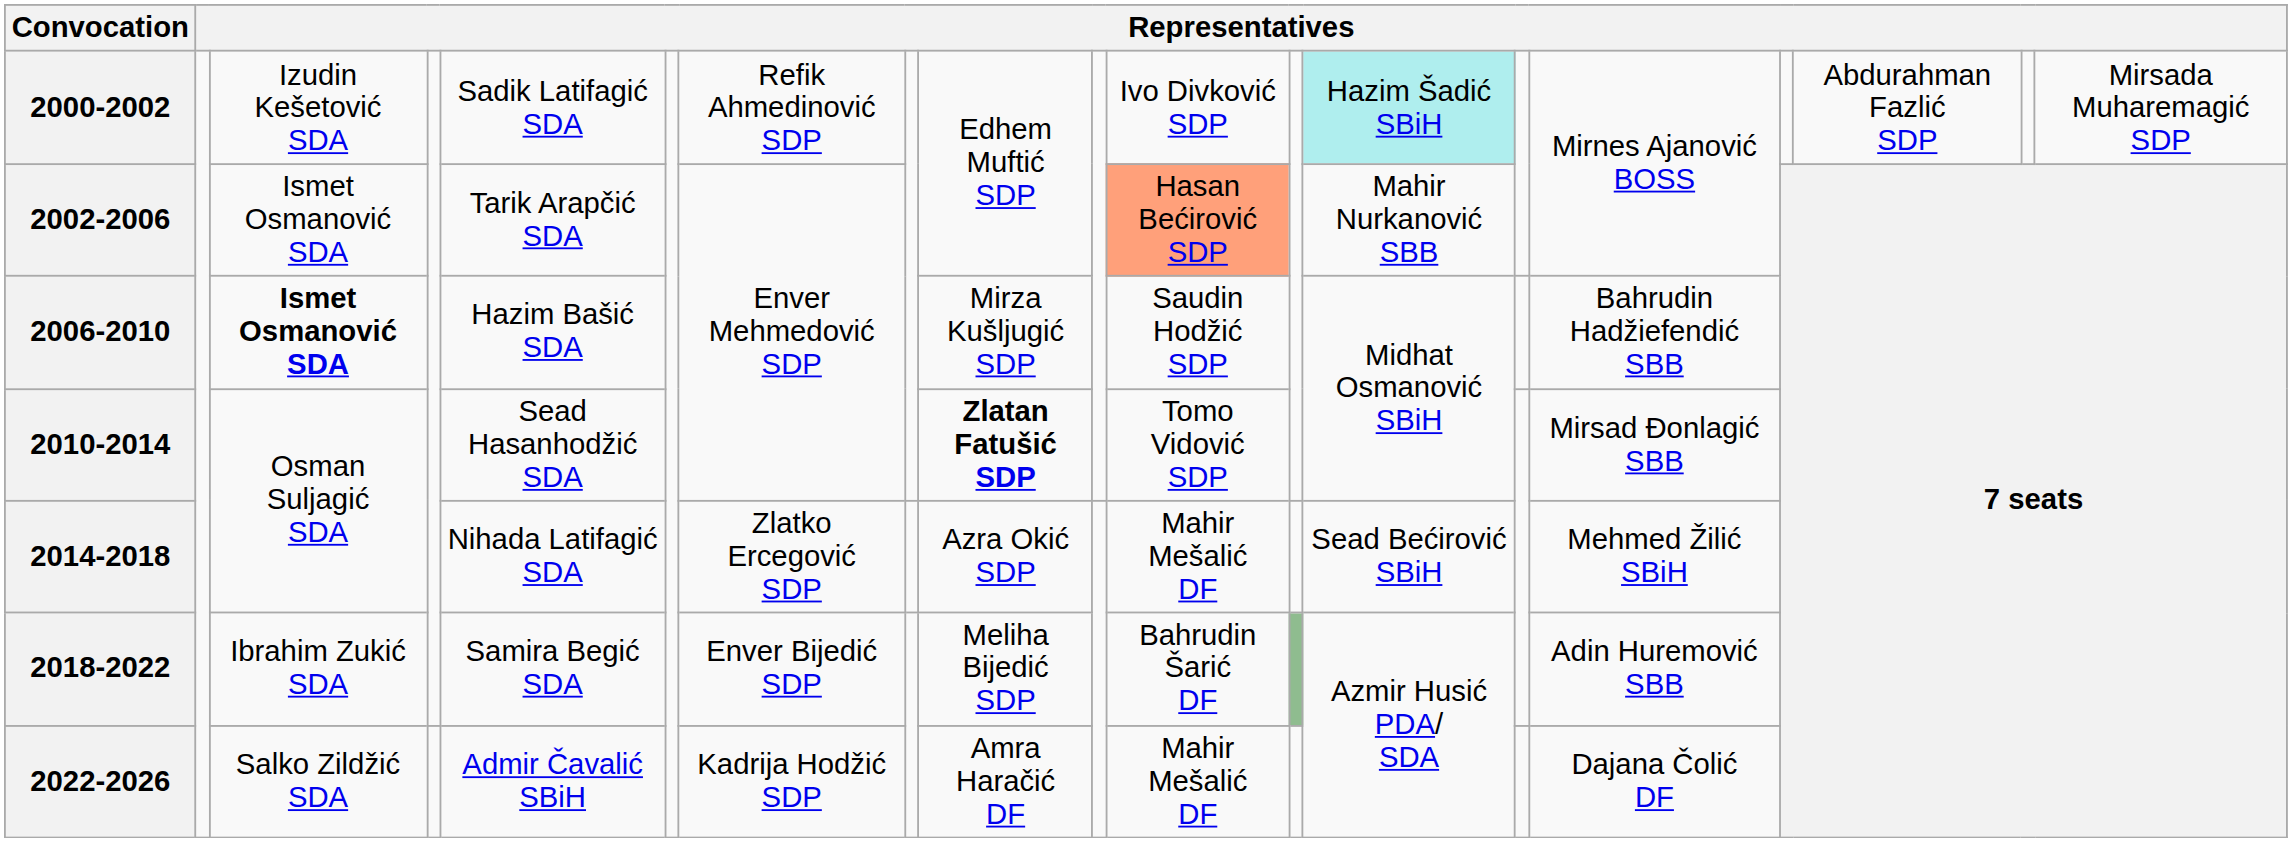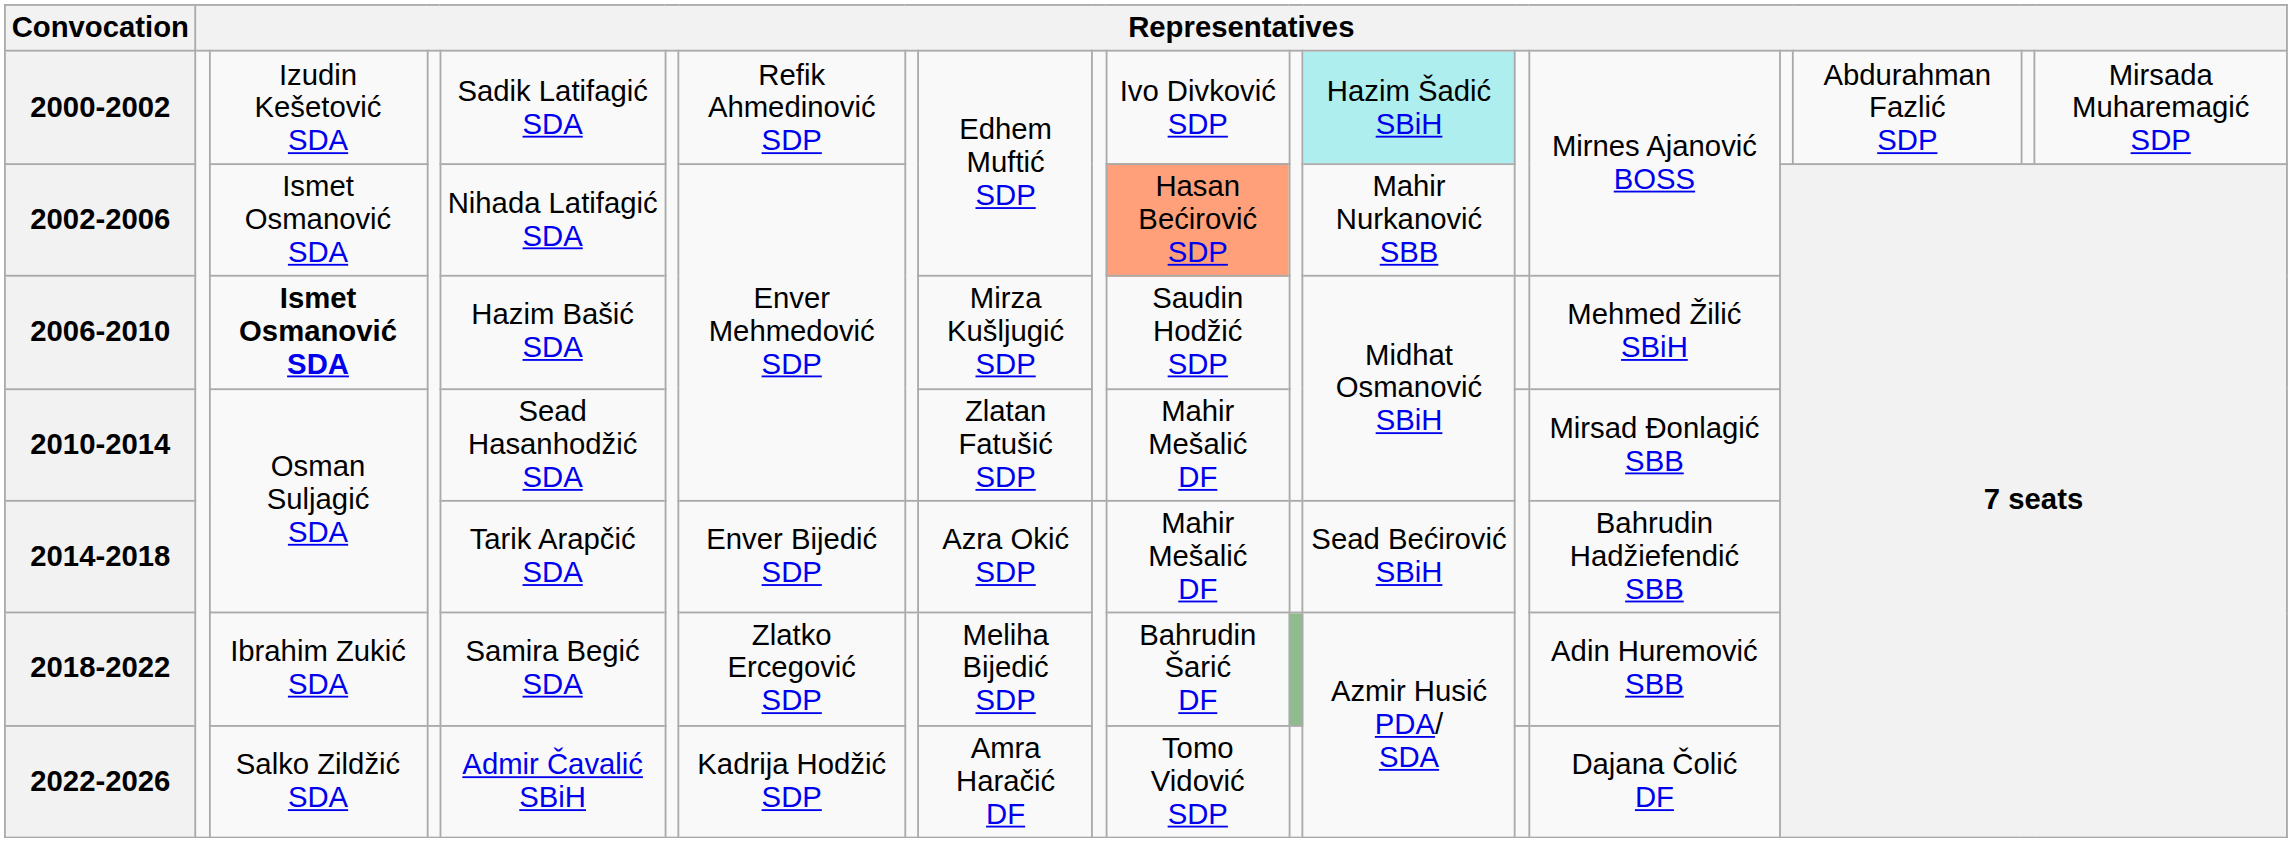2002-2006 | column 5: Tarik Arapčić SDA -> Nihada Latifagić SDA
2006-2010 | column 15: Bahrudin Hadžiefendić SBB -> Mehmed Žilić SBiH
2010-2014 | column 9: bold -> normal
2010-2014 | column 11: Tomo Vidović SDP -> Mahir Mešalić DF
2014-2018 | column 5: Nihada Latifagić SDA -> Tarik Arapčić SDA
2014-2018 | column 7: Zlatko Ercegović SDP -> Enver Bijedić SDP
2014-2018 | column 15: Mehmed Žilić SBiH -> Bahrudin Hadžiefendić SBB
2018-2022 | column 7: Enver Bijedić SDP -> Zlatko Ercegović SDP
2022-2026 | column 11: Mahir Mešalić DF -> Tomo Vidović SDP
